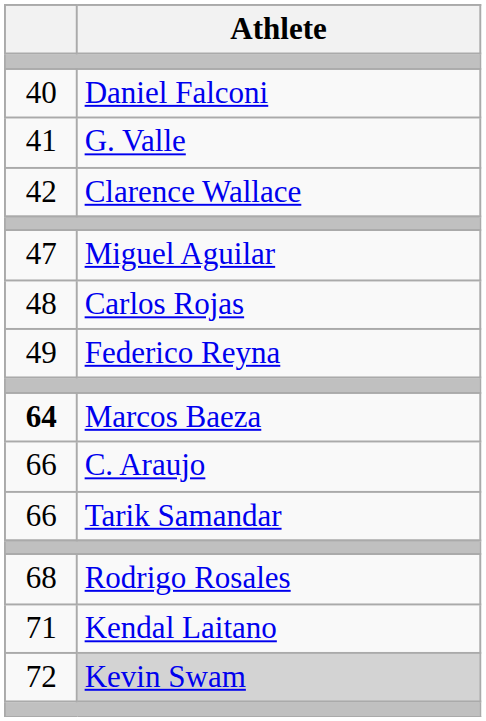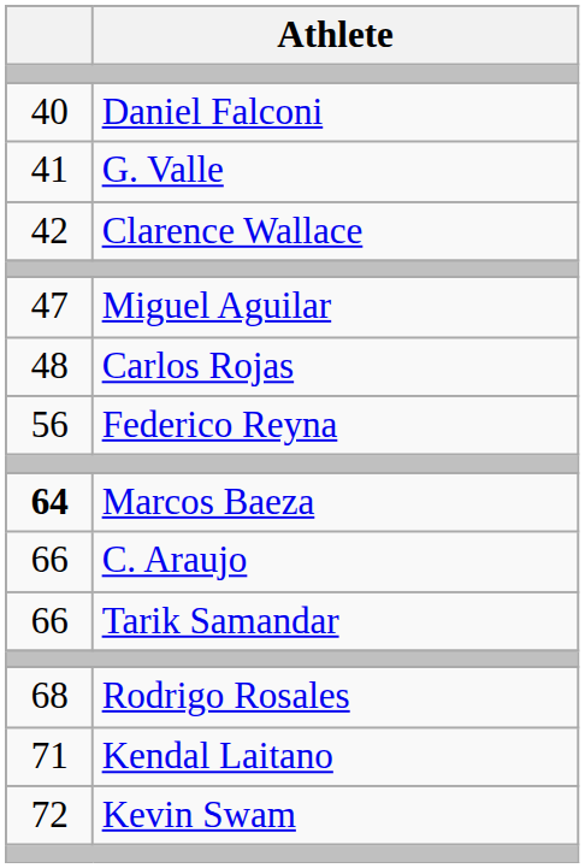row 9 | column 1: 49 -> 56
row 17 | Athlete: lightgrey background -> no background
